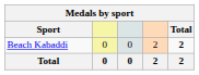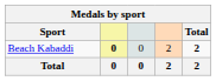Beach Kabaddi | column 2: normal -> bold
